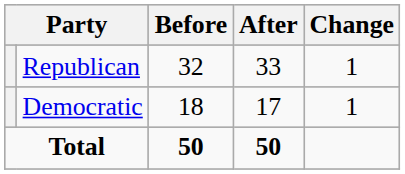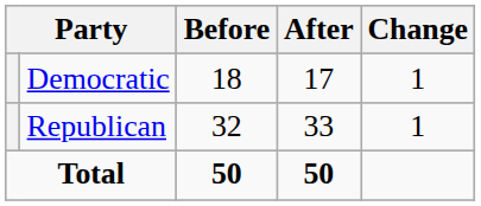rows swapped: Republican <-> Democratic
